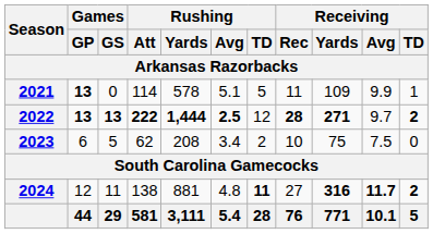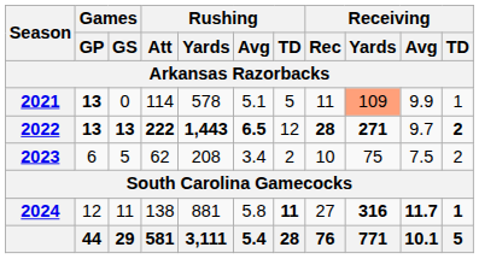2021 | Receiving / Yards: no background -> lightsalmon background
2022 | Rushing / Yards: 1,444 -> 1,443
2022 | Rushing / Avg: 2.5 -> 6.5
2023 | Receiving / TD: 0 -> 2
2024 | Rushing / Avg: 4.8 -> 5.8
2024 | Receiving / TD: 2 -> 1
